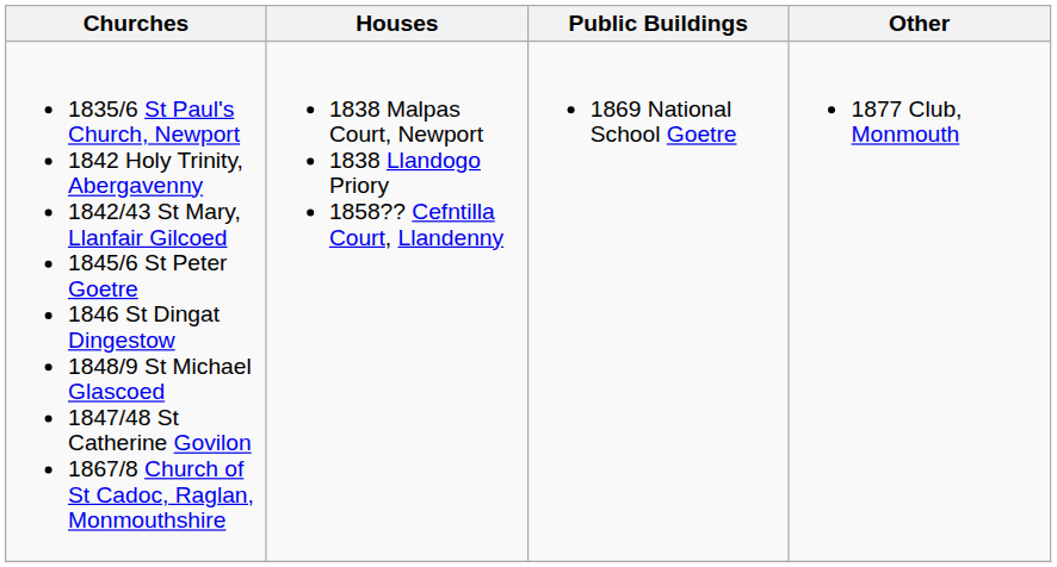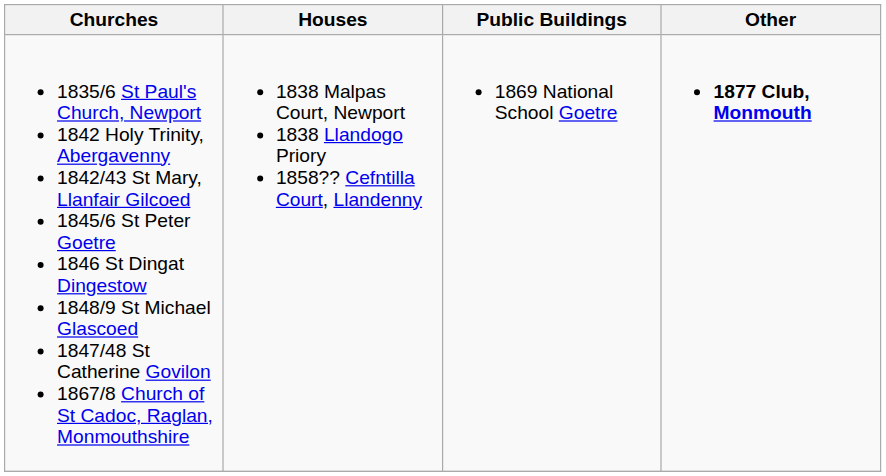row 2 | Other: normal -> bold
